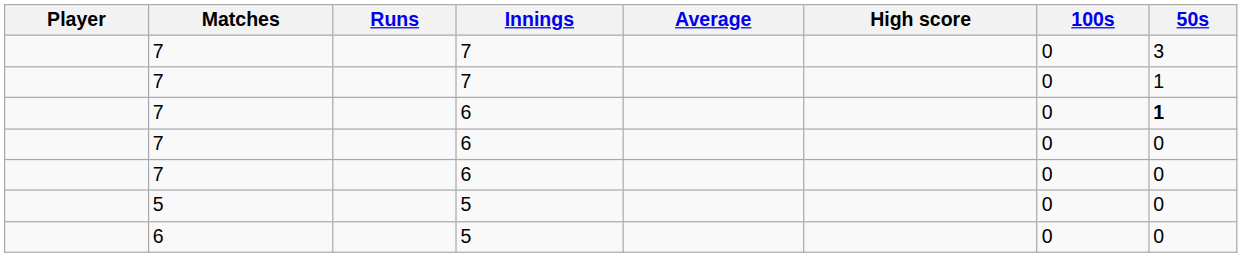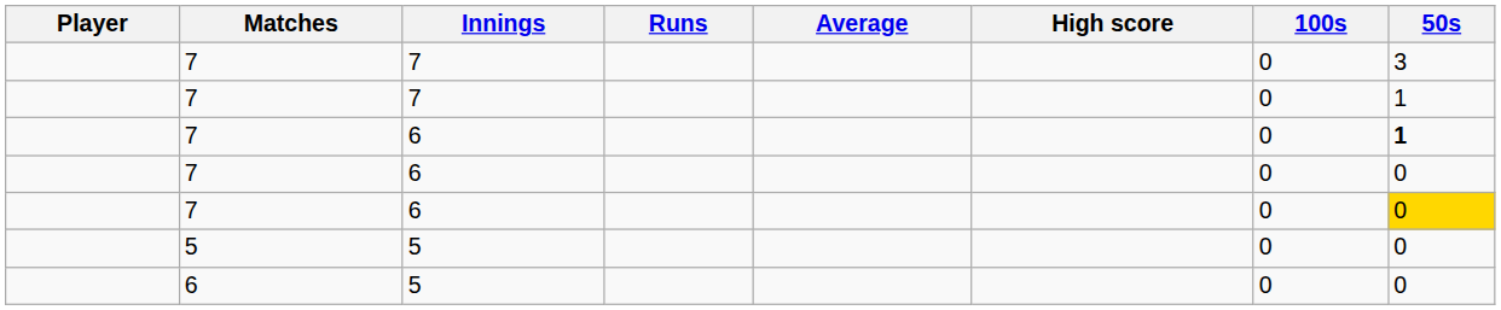columns swapped: Innings <-> Runs
row 6 | 50s: no background -> gold background
